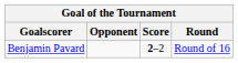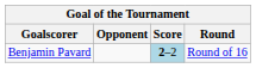Benjamin Pavard | Score: no background -> lightblue background
